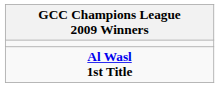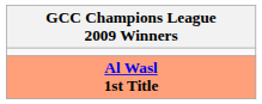row 3 | column 1: no background -> lightsalmon background
